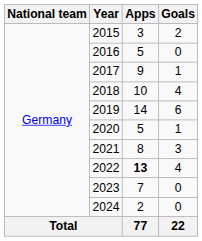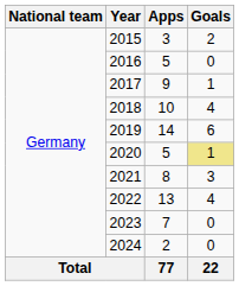2020 | Goals: no background -> khaki background
2022 | Apps: bold -> normal
